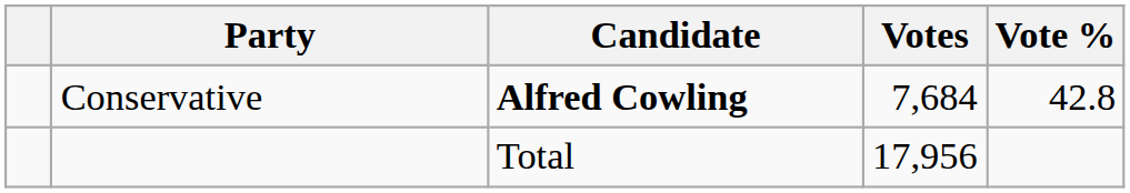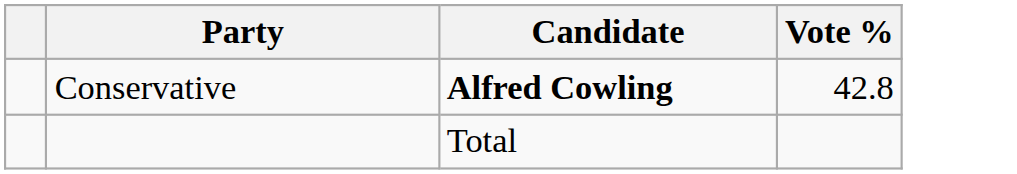- column: Votes | 7,684 | 17,956
